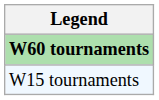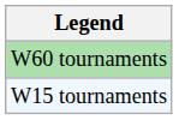row 2 | column 1: bold -> normal
